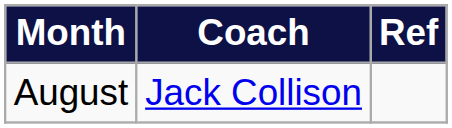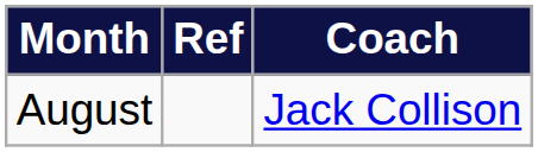columns swapped: Coach <-> Ref
